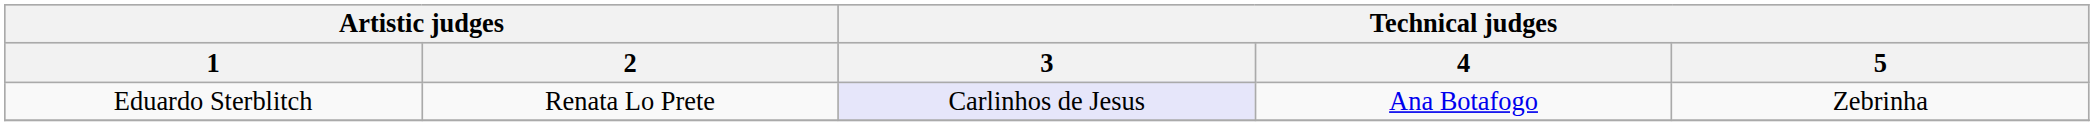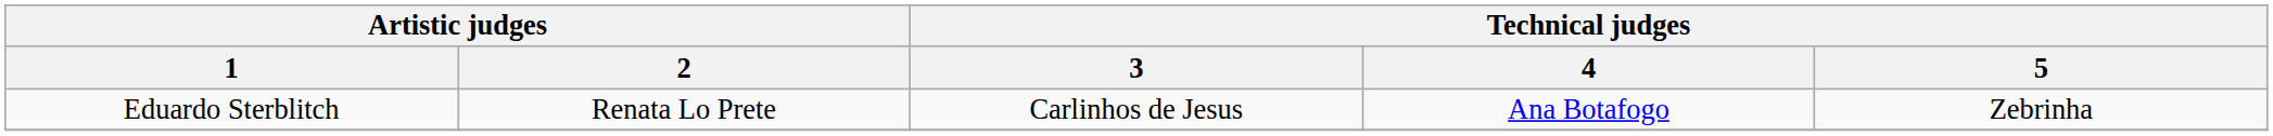Eduardo Sterblitch | Technical judges / 3: lavender background -> no background
